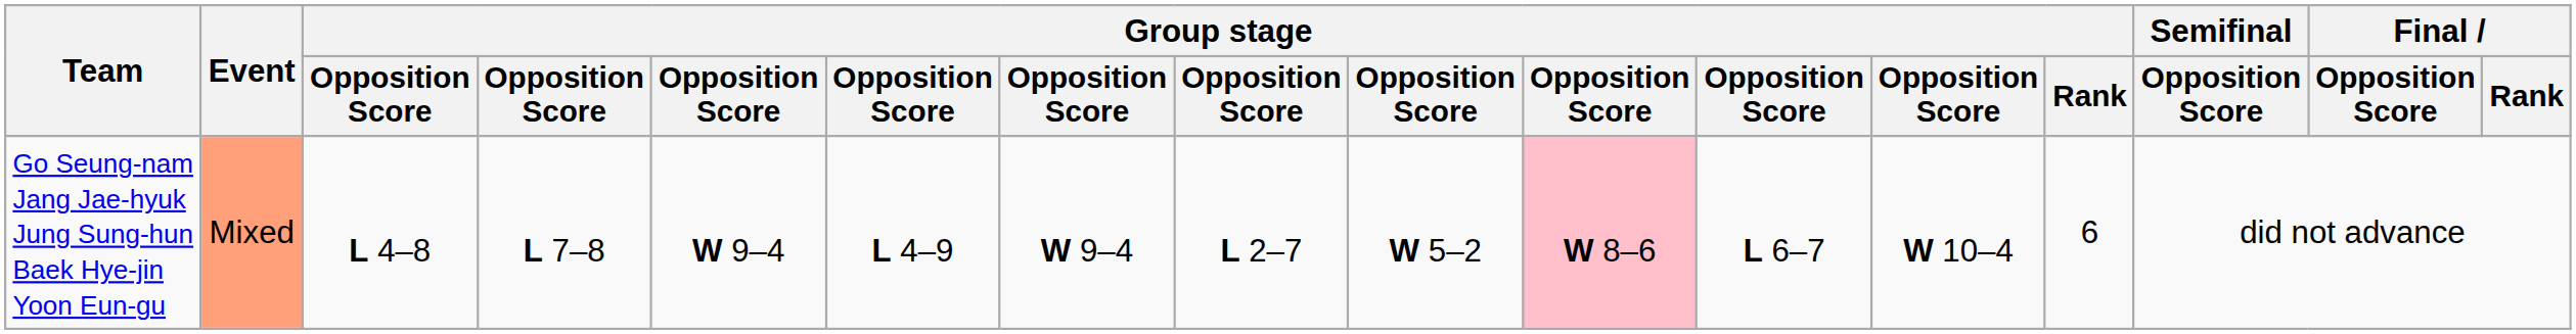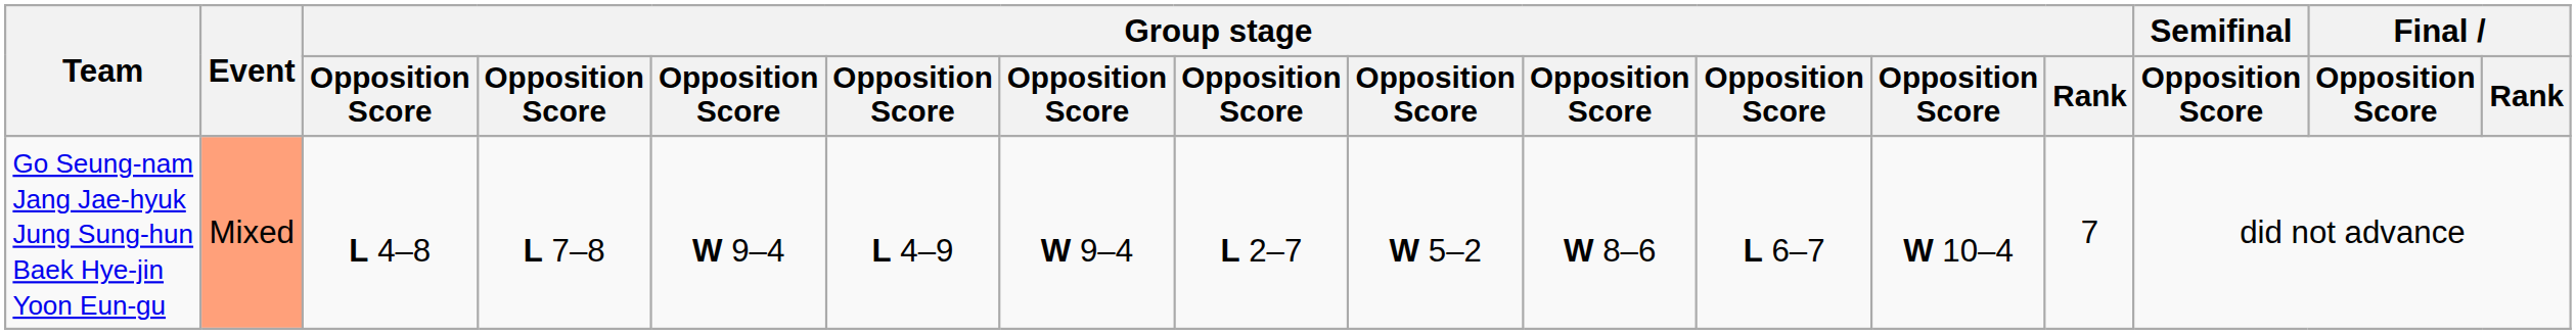row 3 | column 10: pink background -> no background
row 3 | Group stage / Rank: 6 -> 7
